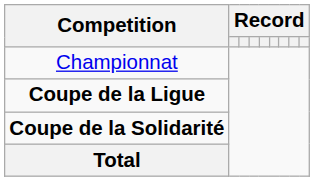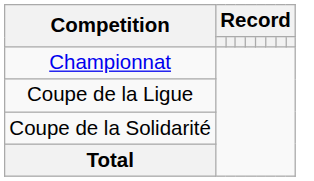Coupe de la Ligue | Competition: bold -> normal
Coupe de la Solidarité | Competition: bold -> normal
